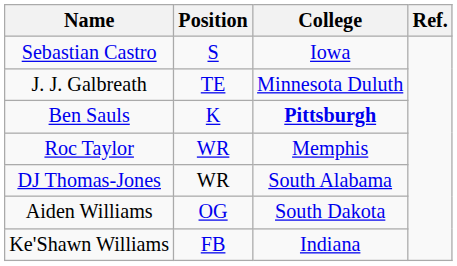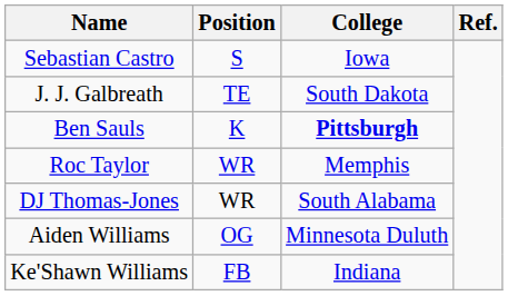J. J. Galbreath | College: Minnesota Duluth -> South Dakota
Aiden Williams | College: South Dakota -> Minnesota Duluth
